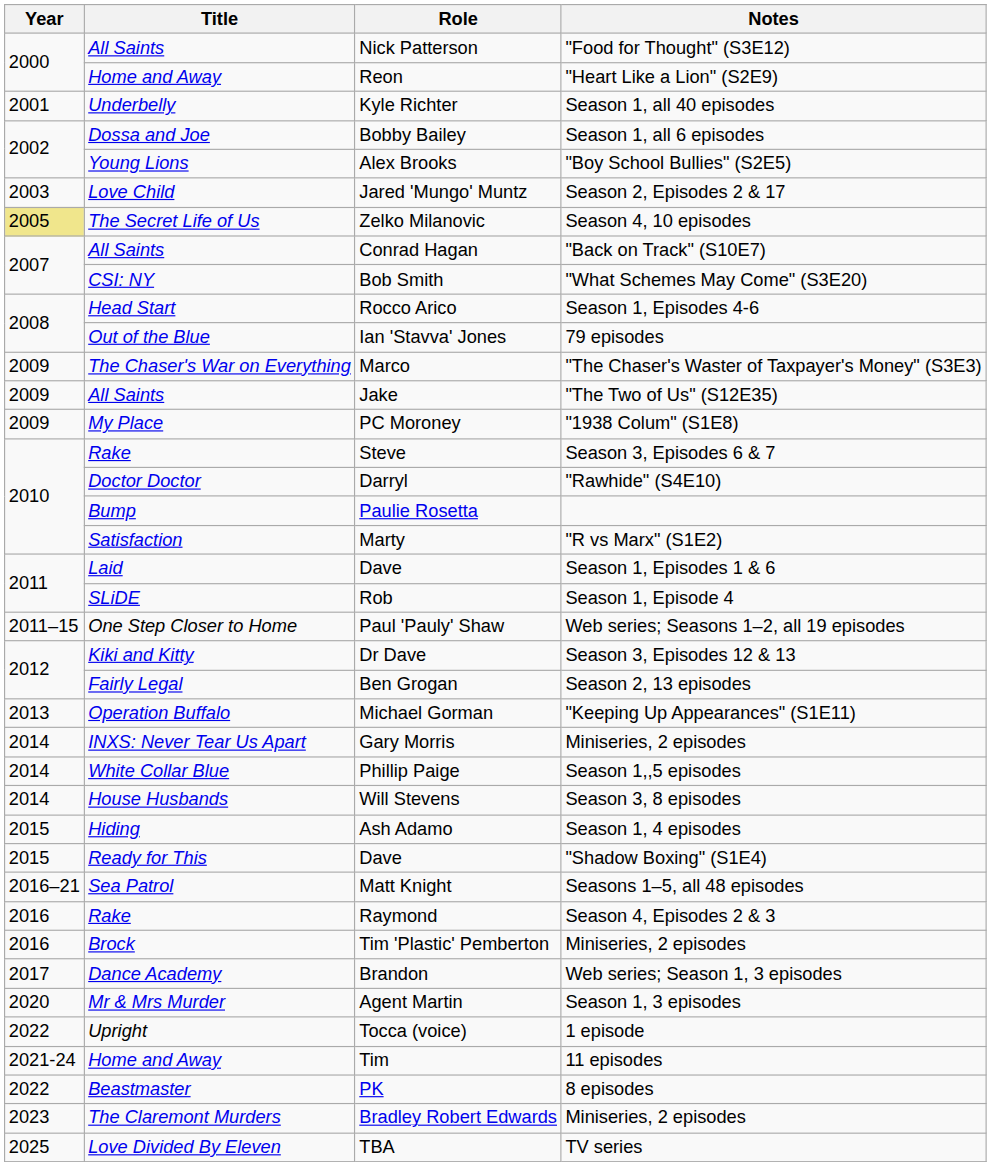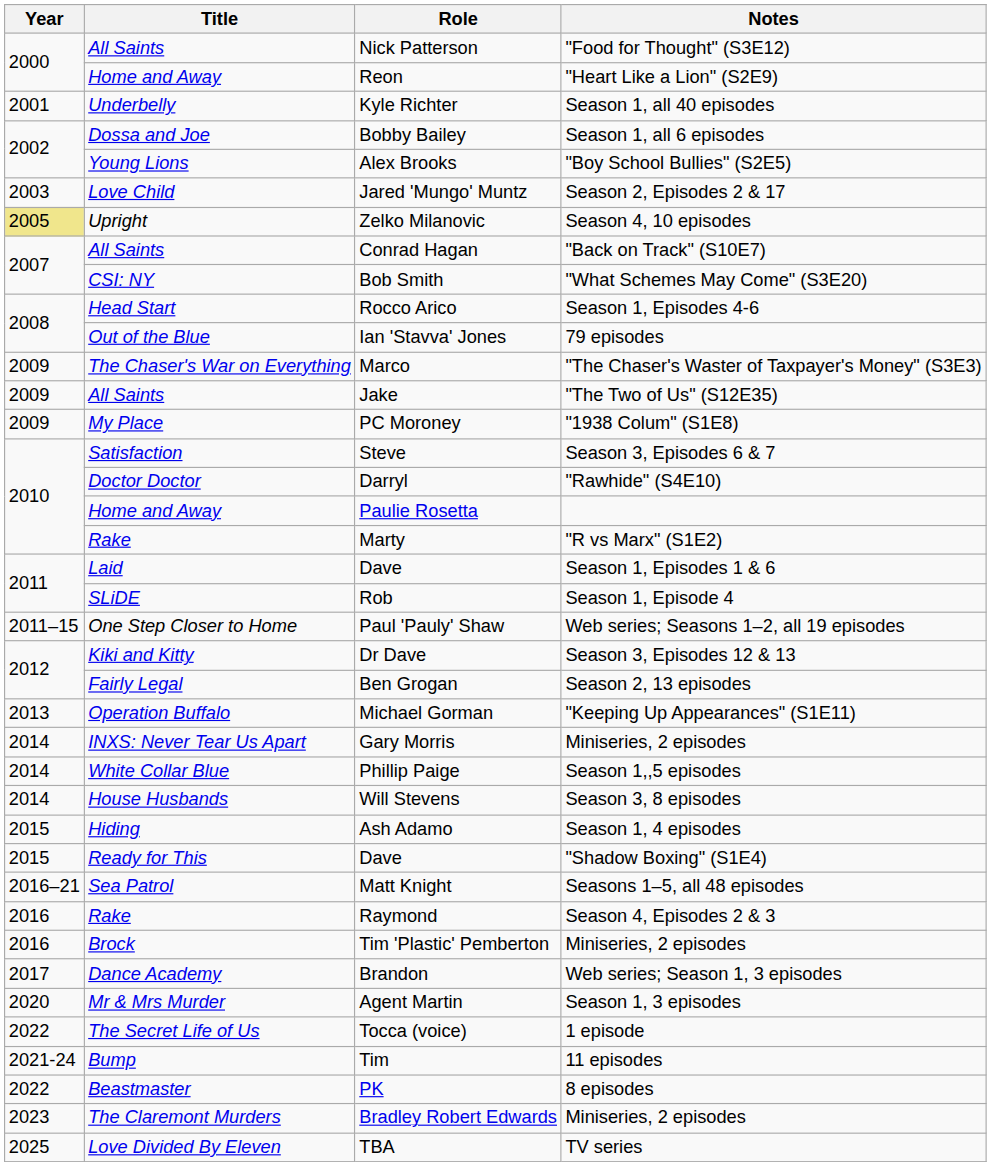Zelko Milanovic | Title: The Secret Life of Us -> Upright
Steve | Title: Rake -> Satisfaction
Paulie Rosetta | Title: Bump -> Home and Away
Marty | Title: Satisfaction -> Rake
Tocca (voice) | Title: Upright -> The Secret Life of Us
Tim | Title: Home and Away -> Bump
